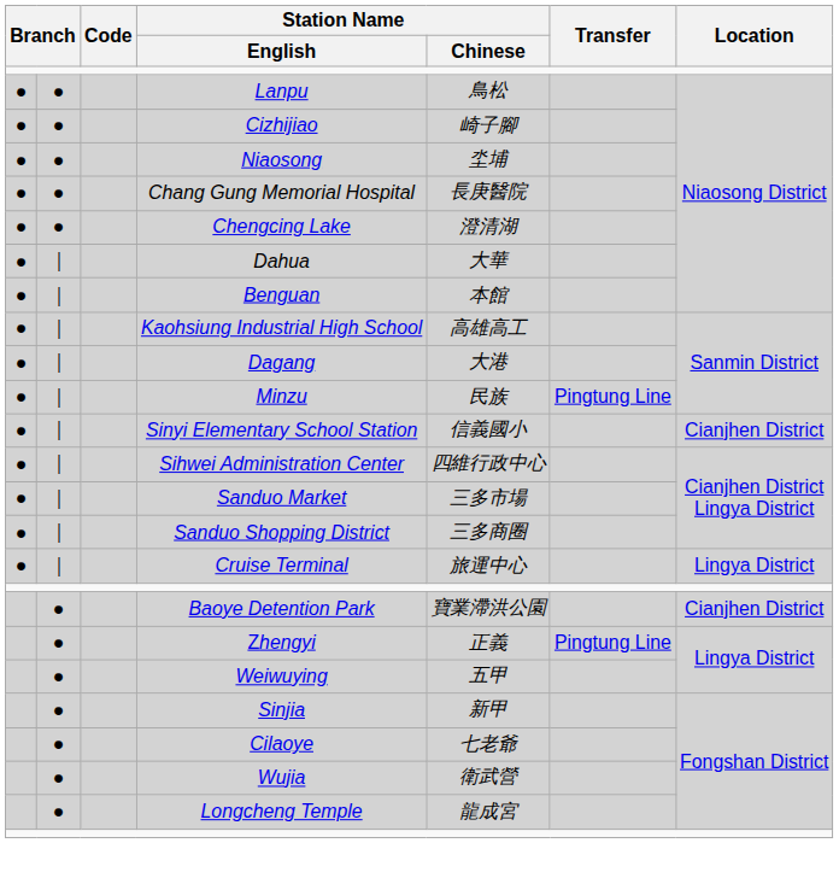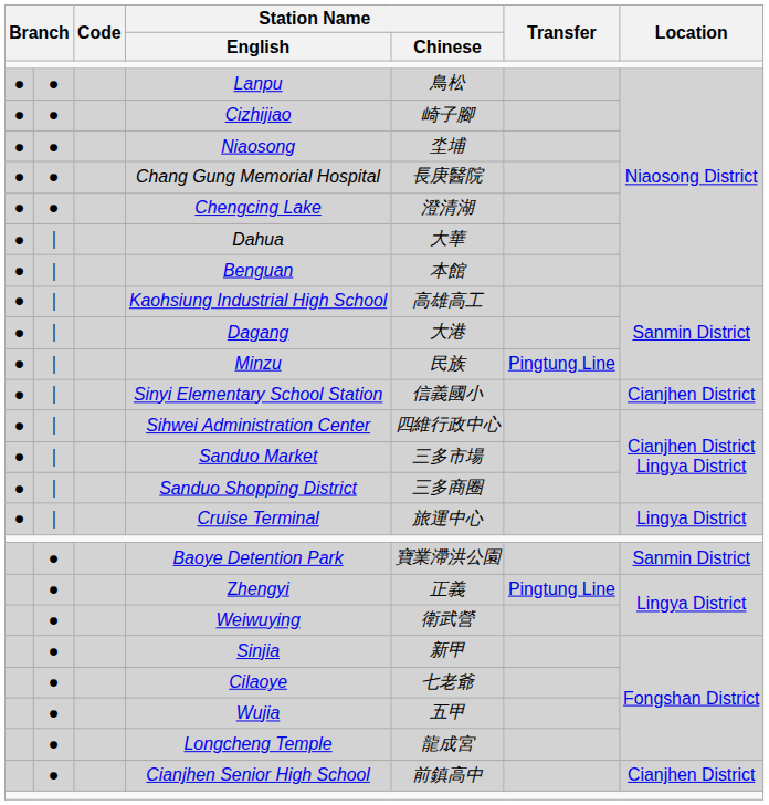Baoye Detention Park | Location: Cianjhen District -> Sanmin District
Weiwuying | Station Name / Chinese: 五甲 -> 衛武營
Wujia | Station Name / Chinese: 衛武營 -> 五甲
+ row: ● | Cianjhen Senior High School | 前鎮高中 | Cianjhen District
